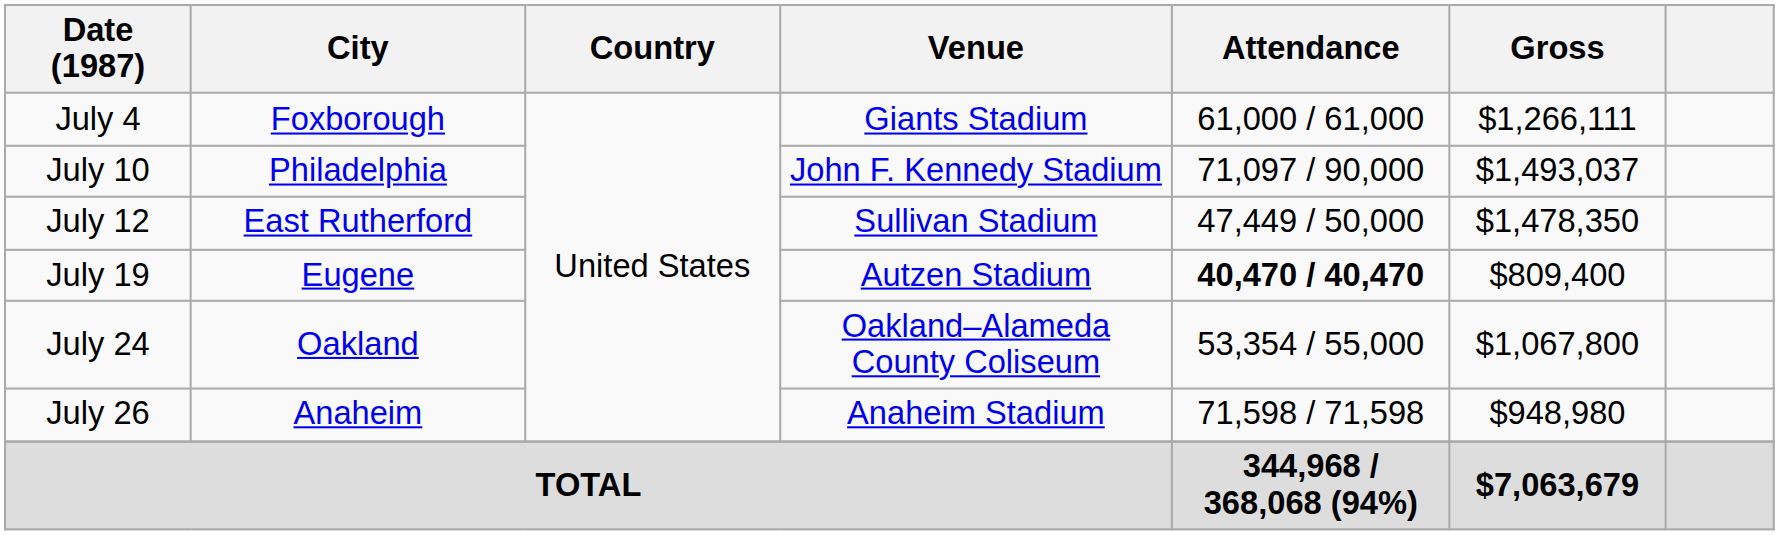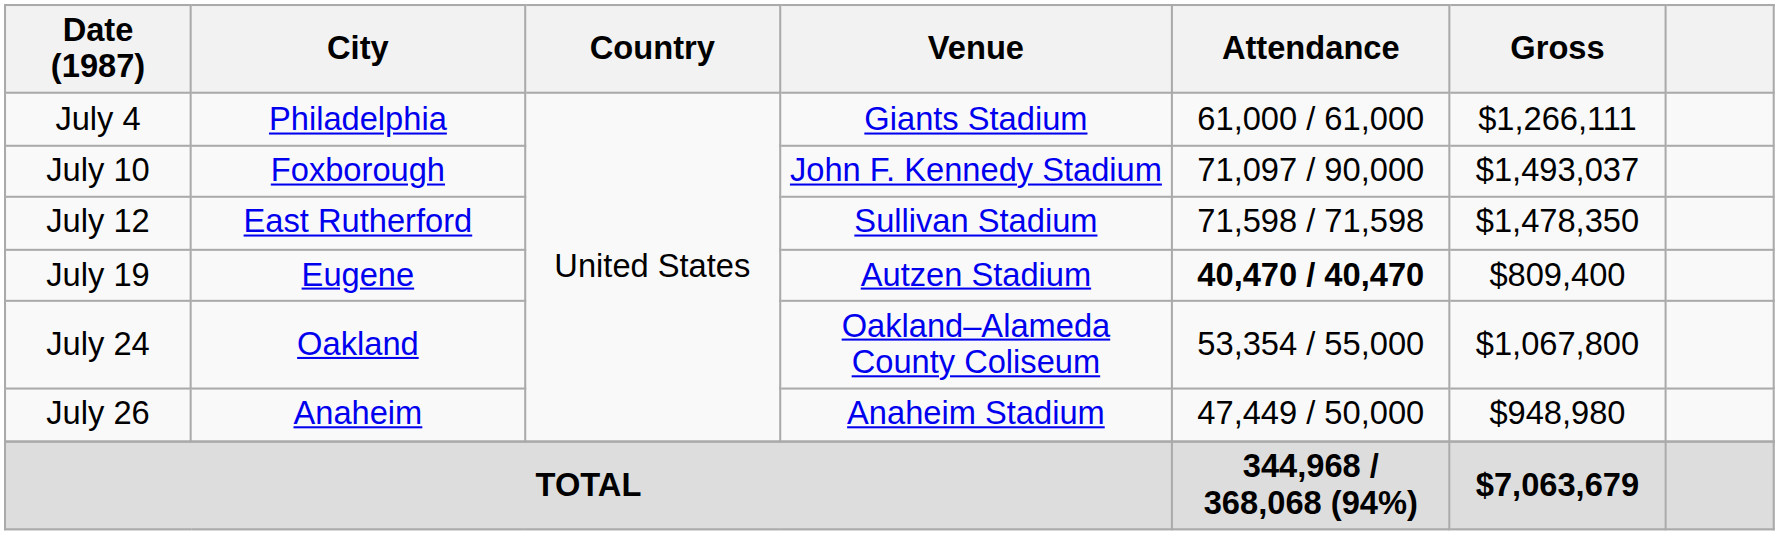July 4 | City: Foxborough -> Philadelphia
July 10 | City: Philadelphia -> Foxborough
July 12 | Attendance: 47,449 / 50,000 -> 71,598 / 71,598
July 26 | Attendance: 71,598 / 71,598 -> 47,449 / 50,000
